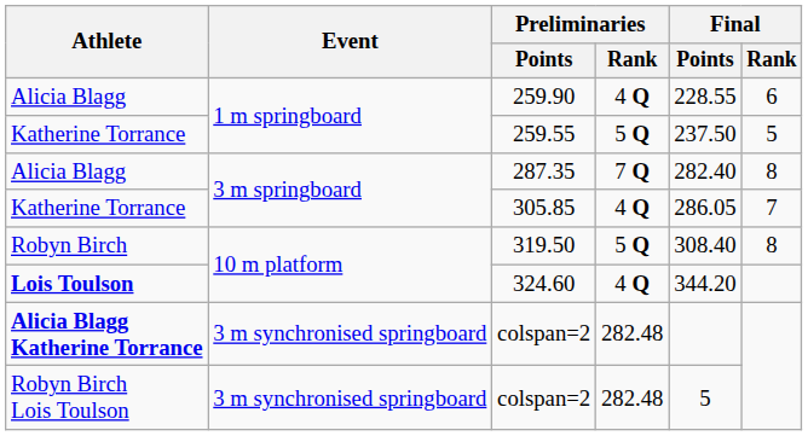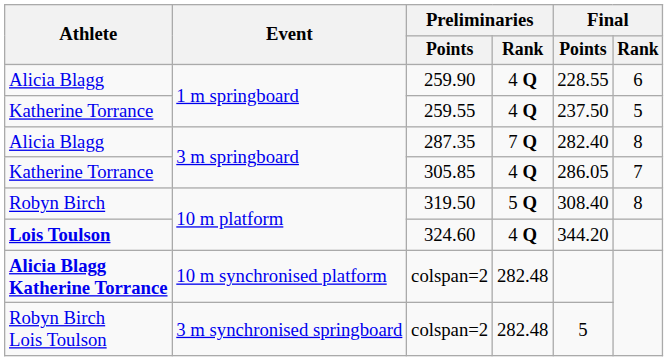259.55 | Preliminaries / Rank: 5 Q -> 4 Q
Alicia Blagg Katherine Torrance / colspan=2 | Event: 3 m synchronised springboard -> 10 m synchronised platform
